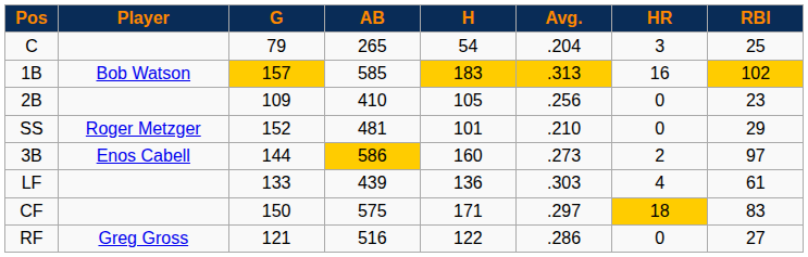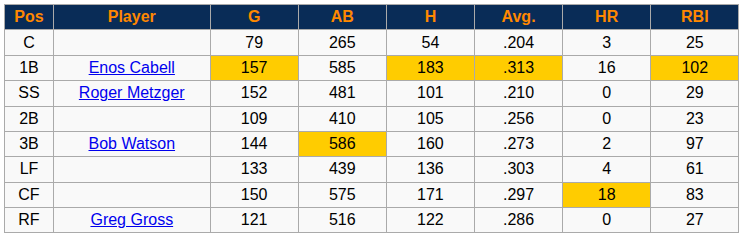1B | Player: Bob Watson -> Enos Cabell
rows swapped: 2B <-> SS
3B | Player: Enos Cabell -> Bob Watson
